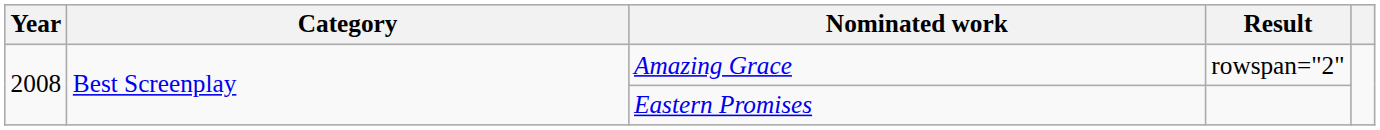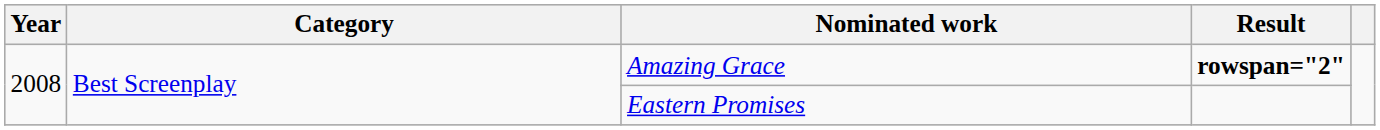Amazing Grace | Result: normal -> bold
